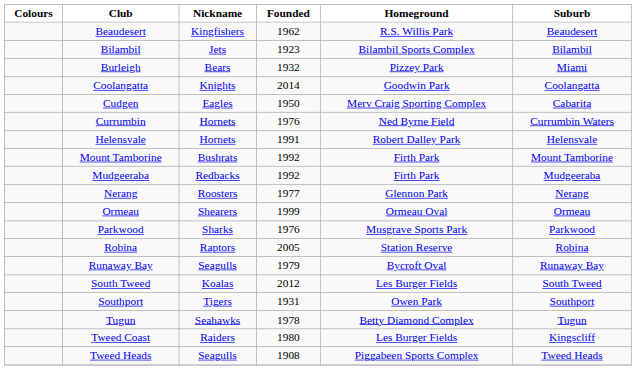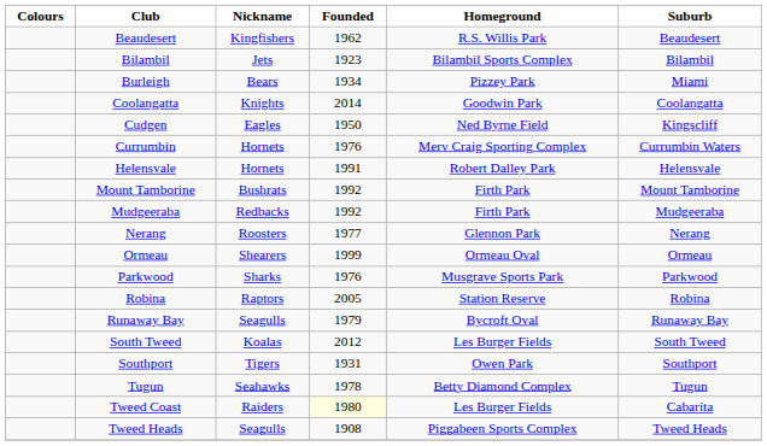Burleigh | Founded: 1932 -> 1934
Cudgen | Homeground: Merv Craig Sporting Complex -> Ned Byrne Field
Cudgen | Suburb: Cabarita -> Kingscliff
Currumbin | Homeground: Ned Byrne Field -> Merv Craig Sporting Complex
Tweed Coast | Founded: no background -> lightyellow background
Tweed Coast | Suburb: Kingscliff -> Cabarita
